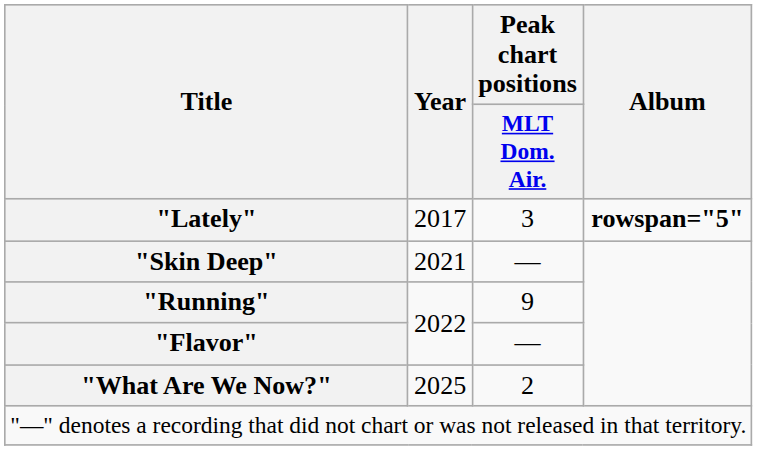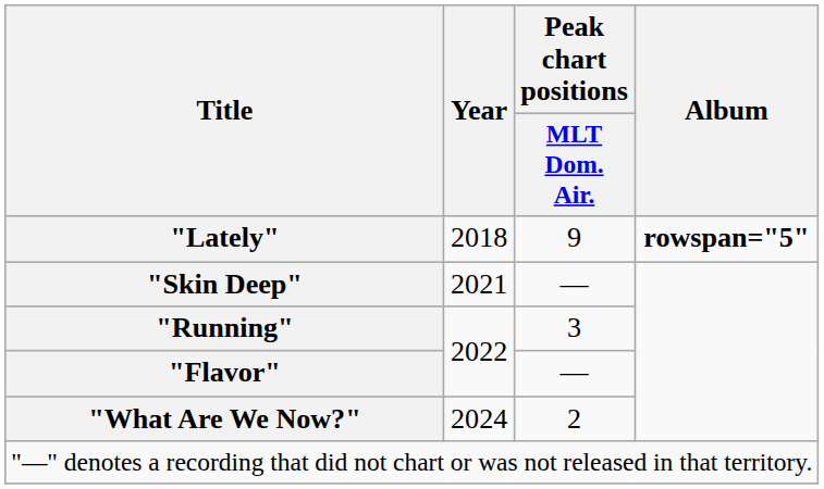"Lately" | Year: 2017 -> 2018
"Lately" | Peak chart positions / MLT Dom. Air.: 3 -> 9
"Running" | Peak chart positions / MLT Dom. Air.: 9 -> 3
"What Are We Now?" | Year: 2025 -> 2024
